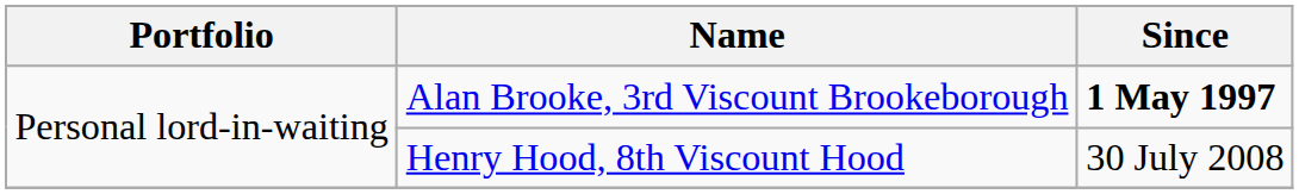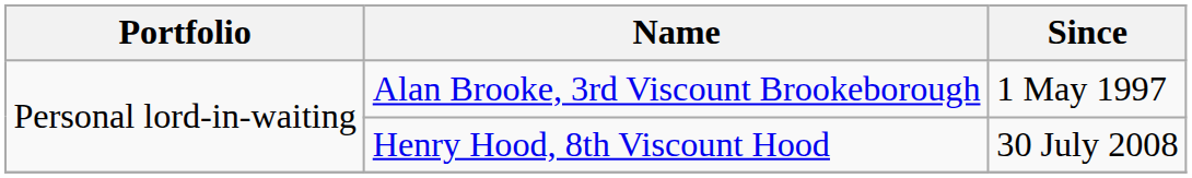Alan Brooke, 3rd Viscount Brookeborough | Since: bold -> normal
